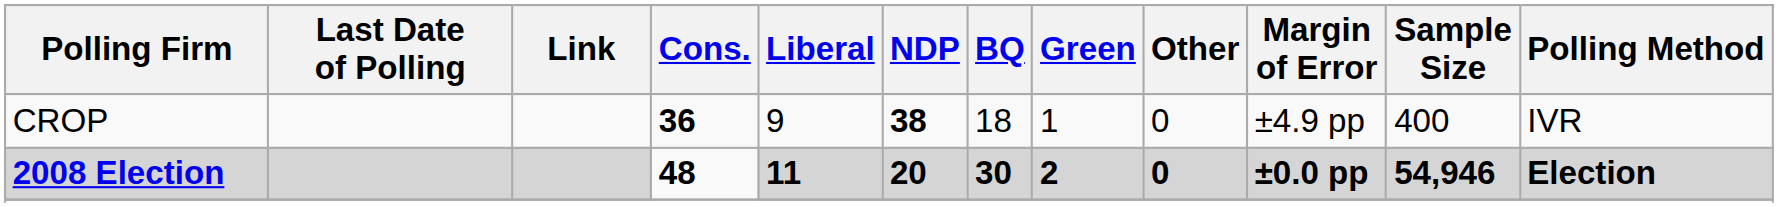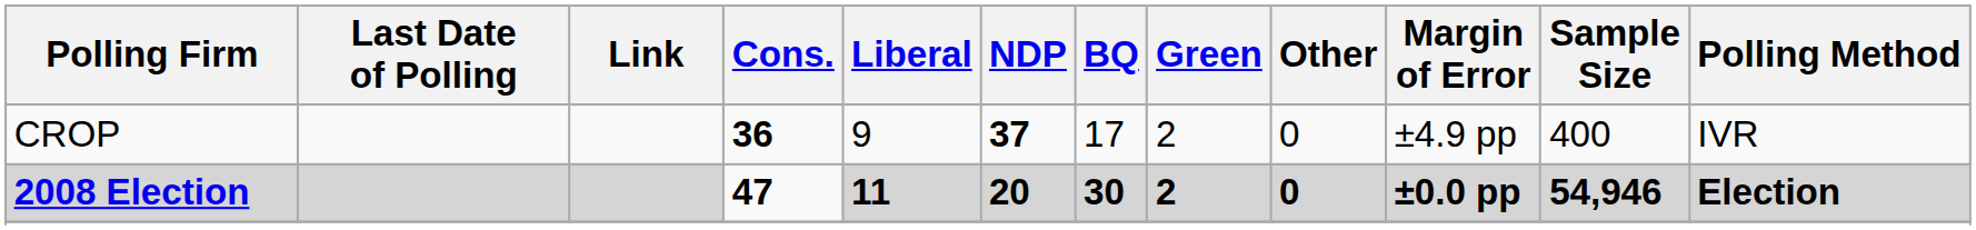CROP | NDP: 38 -> 37
CROP | BQ: 18 -> 17
CROP | Green: 1 -> 2
2008 Election | Cons.: 48 -> 47
